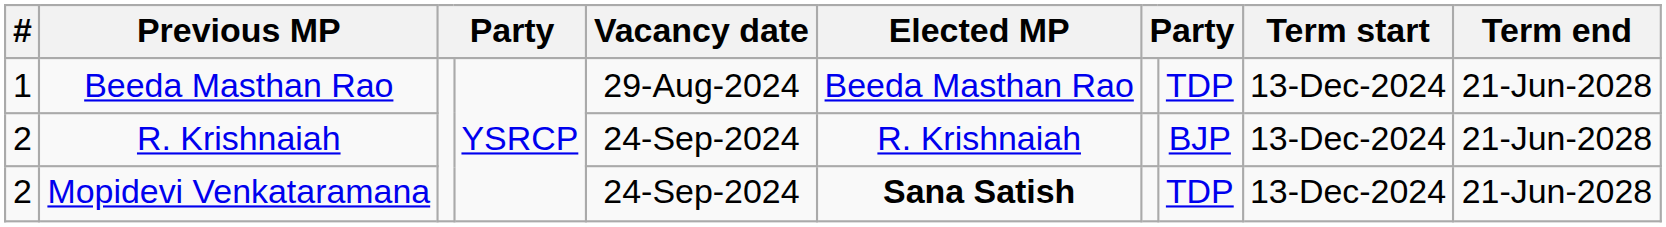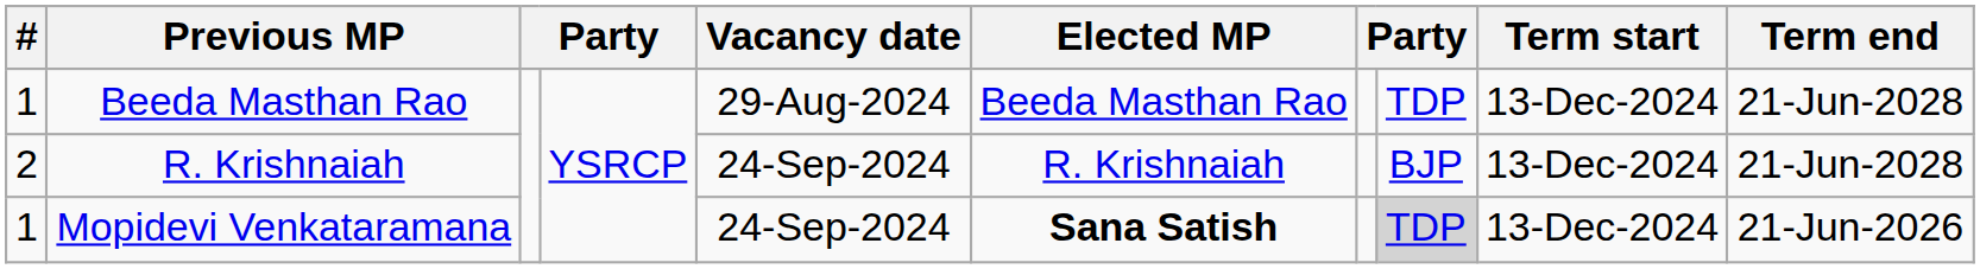Mopidevi Venkataramana | #: 2 -> 1
Mopidevi Venkataramana | column 8: no background -> lightgrey background
Mopidevi Venkataramana | Term end: 21-Jun-2028 -> 21-Jun-2026
